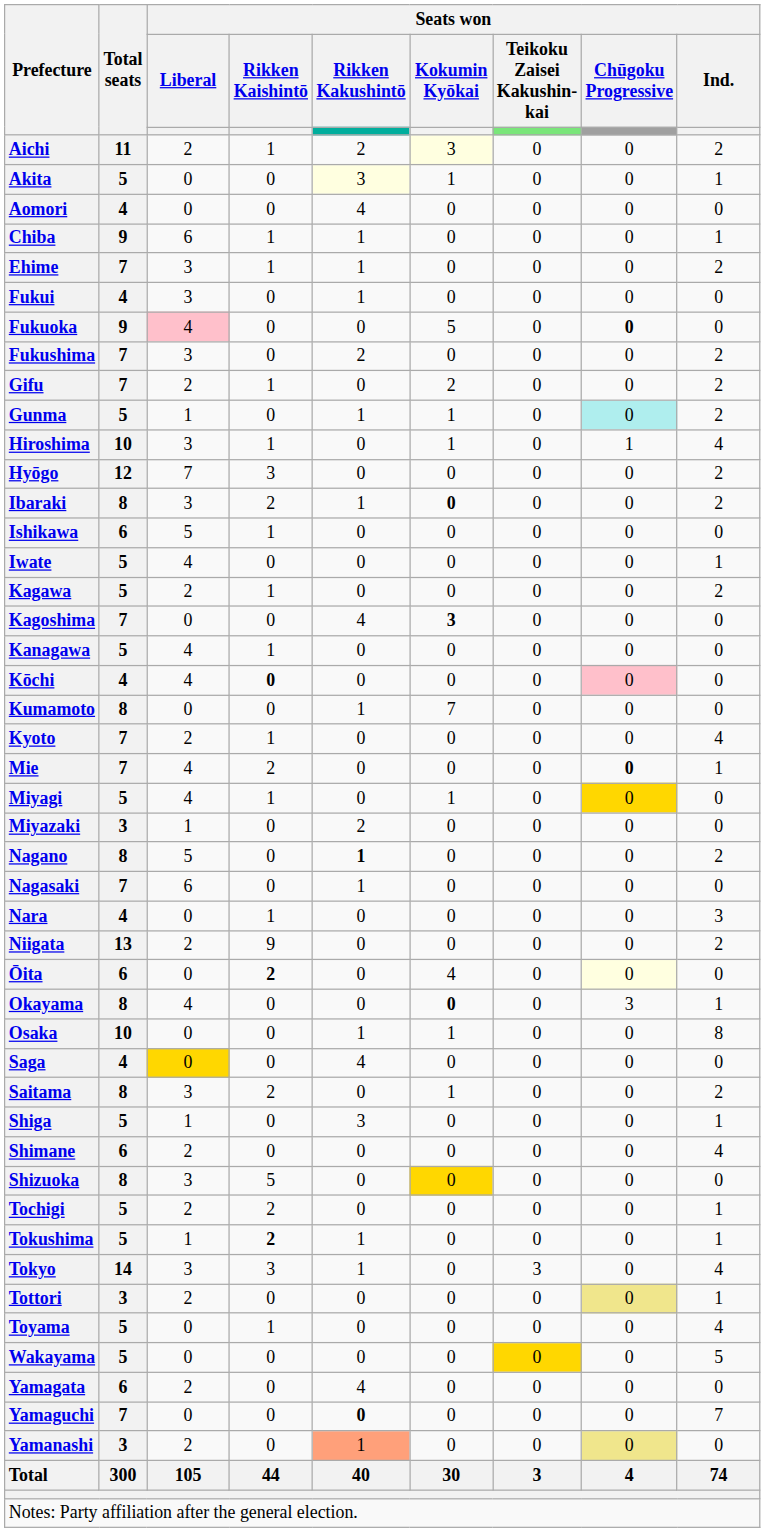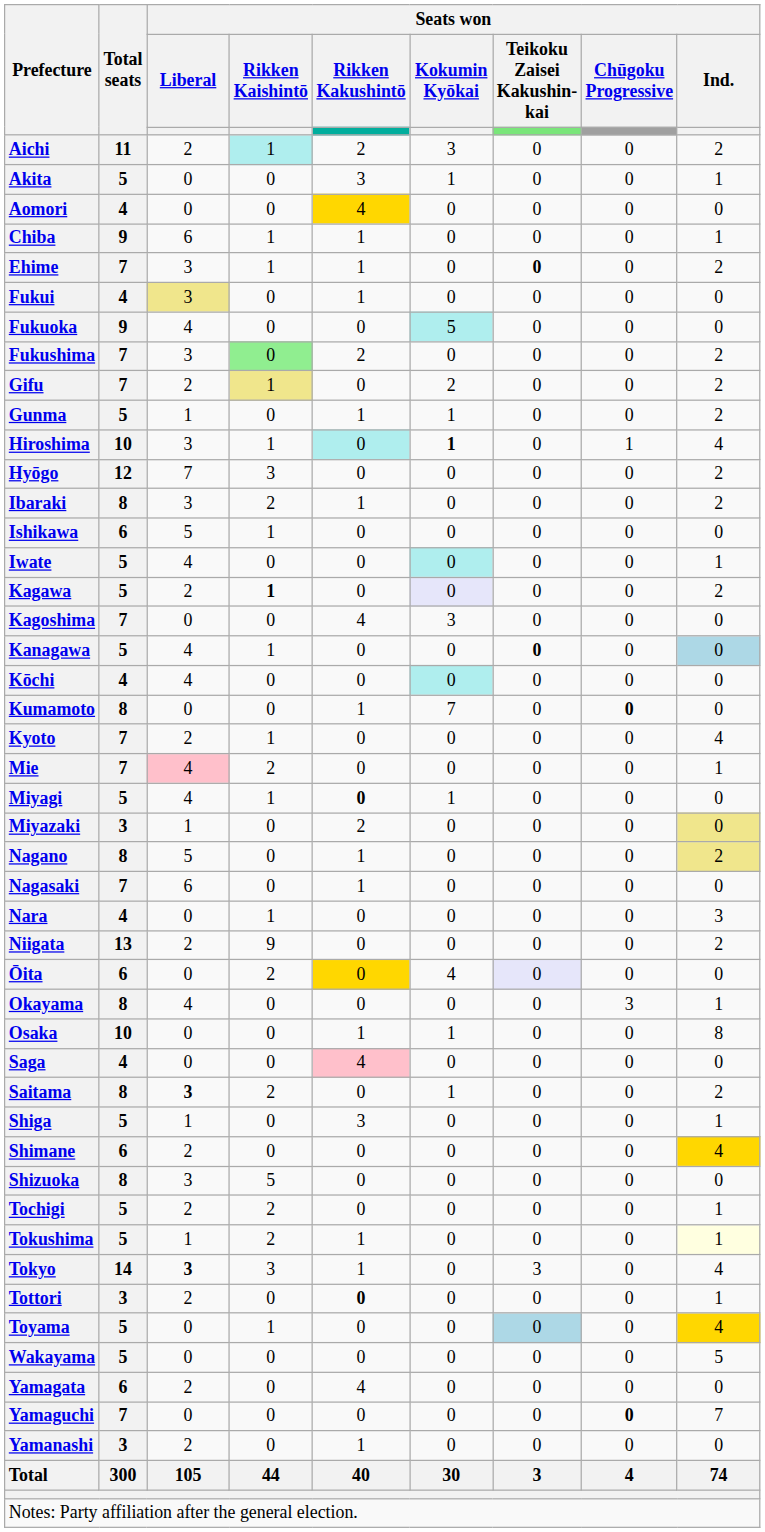Aichi | Seats won / Rikken Kaishintō: no background -> paleturquoise background
Aichi | Seats won / Kokumin Kyōkai: lightyellow background -> no background
Akita | Seats won / Rikken Kakushintō: lightyellow background -> no background
Aomori | Seats won / Rikken Kakushintō: no background -> gold background
Ehime | Seats won / Teikoku Zaisei Kakushin-kai: normal -> bold
Fukui | Seats won / Liberal: no background -> khaki background
Fukuoka | Seats won / Liberal: pink background -> no background
Fukuoka | Seats won / Kokumin Kyōkai: no background -> paleturquoise background
Fukuoka | Seats won / Chūgoku Progressive: bold -> normal
Fukushima | Seats won / Rikken Kaishintō: no background -> lightgreen background
Gifu | Seats won / Rikken Kaishintō: no background -> khaki background
Gunma | Seats won / Chūgoku Progressive: paleturquoise background -> no background
Hiroshima | Seats won / Rikken Kakushintō: no background -> paleturquoise background
Hiroshima | Seats won / Kokumin Kyōkai: normal -> bold
Ibaraki | Seats won / Kokumin Kyōkai: bold -> normal
Iwate | Seats won / Kokumin Kyōkai: no background -> paleturquoise background
Kagawa | Seats won / Rikken Kaishintō: normal -> bold
Kagawa | Seats won / Kokumin Kyōkai: no background -> lavender background
Kagoshima | Seats won / Kokumin Kyōkai: bold -> normal
Kanagawa | Seats won / Teikoku Zaisei Kakushin-kai: normal -> bold
Kanagawa | Seats won / Ind.: no background -> lightblue background
Kōchi | Seats won / Rikken Kaishintō: bold -> normal
Kōchi | Seats won / Kokumin Kyōkai: no background -> paleturquoise background
Kōchi | Seats won / Chūgoku Progressive: pink background -> no background
Kumamoto | Seats won / Chūgoku Progressive: normal -> bold
Mie | Seats won / Liberal: no background -> pink background
Mie | Seats won / Chūgoku Progressive: bold -> normal
Miyagi | Seats won / Rikken Kakushintō: normal -> bold
Miyagi | Seats won / Chūgoku Progressive: gold background -> no background
Miyazaki | Seats won / Ind.: no background -> khaki background
Nagano | Seats won / Rikken Kakushintō: bold -> normal
Nagano | Seats won / Ind.: no background -> khaki background
Ōita | Seats won / Rikken Kaishintō: bold -> normal
Ōita | Seats won / Rikken Kakushintō: no background -> gold background
Ōita | Seats won / Teikoku Zaisei Kakushin-kai: no background -> lavender background
Ōita | Seats won / Chūgoku Progressive: lightyellow background -> no background
Okayama | Seats won / Kokumin Kyōkai: bold -> normal
Saga | Seats won / Liberal: gold background -> no background
Saga | Seats won / Rikken Kakushintō: no background -> pink background
Saitama | Seats won / Liberal: normal -> bold
Shimane | Seats won / Ind.: no background -> gold background
Shizuoka | Seats won / Kokumin Kyōkai: gold background -> no background
Tokushima | Seats won / Rikken Kaishintō: bold -> normal
Tokushima | Seats won / Ind.: no background -> lightyellow background
Tokyo | Seats won / Liberal: normal -> bold
Tottori | Seats won / Rikken Kakushintō: normal -> bold
Tottori | Seats won / Chūgoku Progressive: khaki background -> no background
Toyama | Seats won / Teikoku Zaisei Kakushin-kai: no background -> lightblue background
Toyama | Seats won / Ind.: no background -> gold background
Wakayama | Seats won / Teikoku Zaisei Kakushin-kai: gold background -> no background
Yamaguchi | Seats won / Rikken Kakushintō: bold -> normal
Yamaguchi | Seats won / Chūgoku Progressive: normal -> bold
Yamanashi | Seats won / Rikken Kakushintō: lightsalmon background -> no background
Yamanashi | Seats won / Chūgoku Progressive: khaki background -> no background
